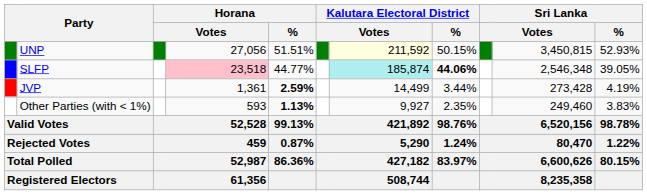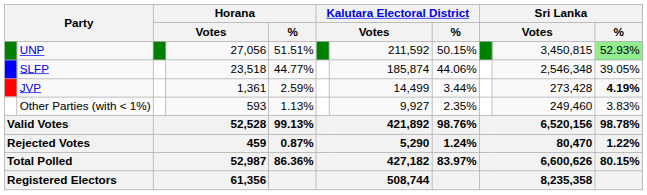UNP | column 7: lightyellow background -> no background
UNP | Sri Lanka / %: no background -> lightgreen background
SLFP | column 4: pink background -> no background
SLFP | column 7: paleturquoise background -> no background
SLFP | Kalutara Electoral District / %: bold -> normal
JVP | Horana / %: bold -> normal
JVP | Sri Lanka / %: normal -> bold
Other Parties (with < 1%) | Horana / %: bold -> normal
